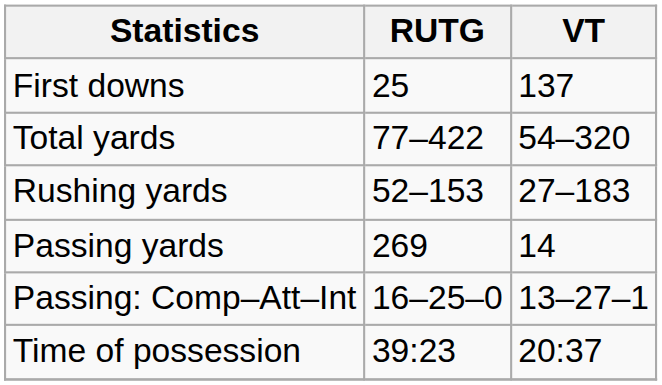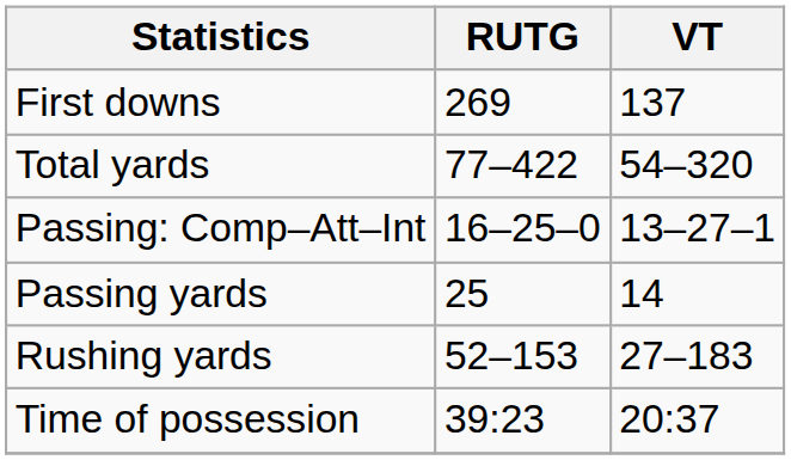First downs | RUTG: 25 -> 269
rows swapped: Rushing yards <-> Passing: Comp–Att–Int
Passing yards | RUTG: 269 -> 25
